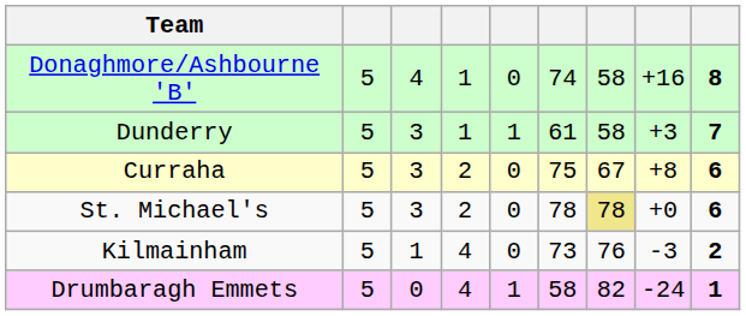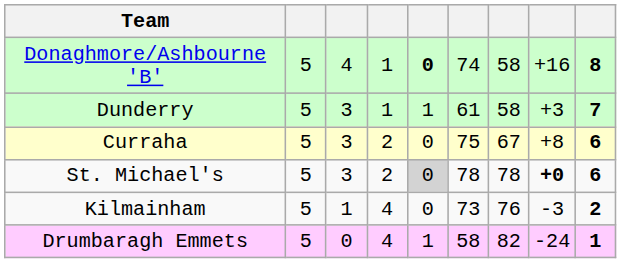Donaghmore/Ashbourne 'B' | column 5: normal -> bold
St. Michael's | column 5: no background -> lightgrey background
St. Michael's | column 7: khaki background -> no background
St. Michael's | column 8: normal -> bold
